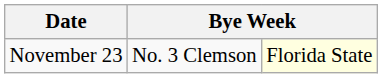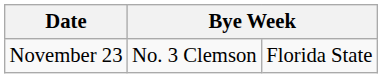November 23 | column 3: lightyellow background -> no background
